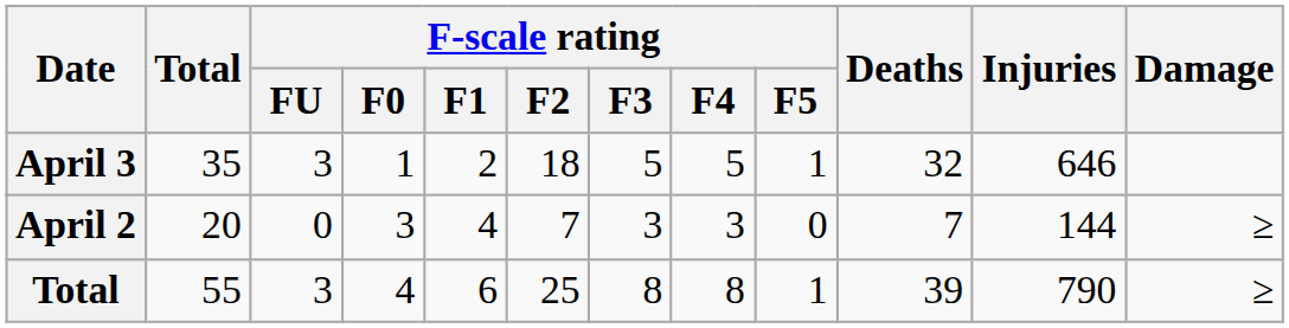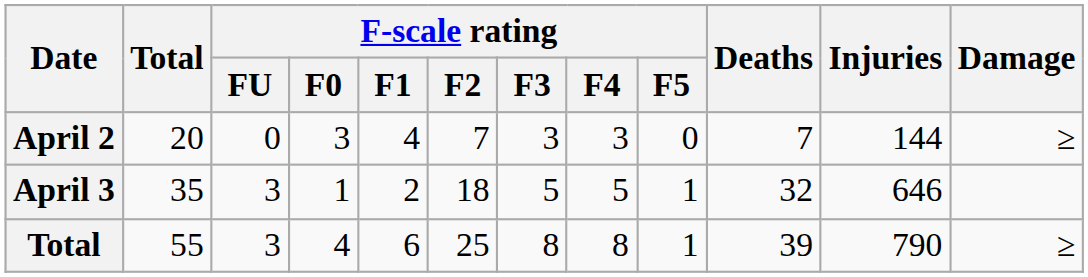rows swapped: April 2 <-> April 3
